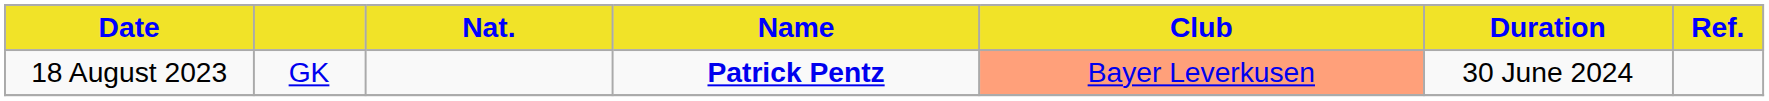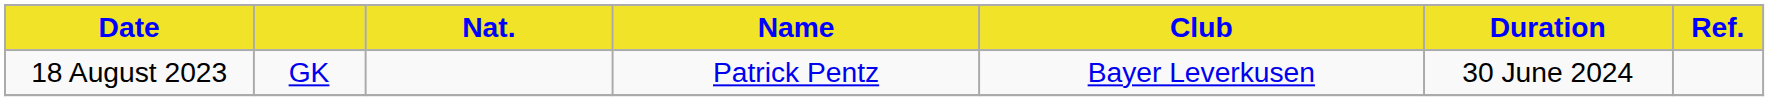18 August 2023 | Name: bold -> normal
18 August 2023 | Club: lightsalmon background -> no background
